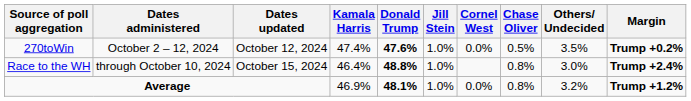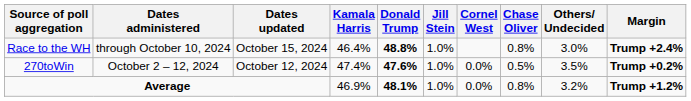rows swapped: Race to the WH <-> 270toWin
